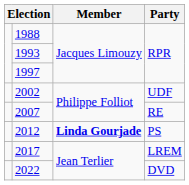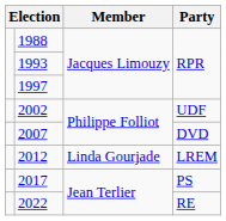2007 | Party: RE -> DVD
2012 | Member: bold -> normal
2012 | Party: PS -> LREM
2017 | Party: LREM -> PS
2022 | Party: DVD -> RE
